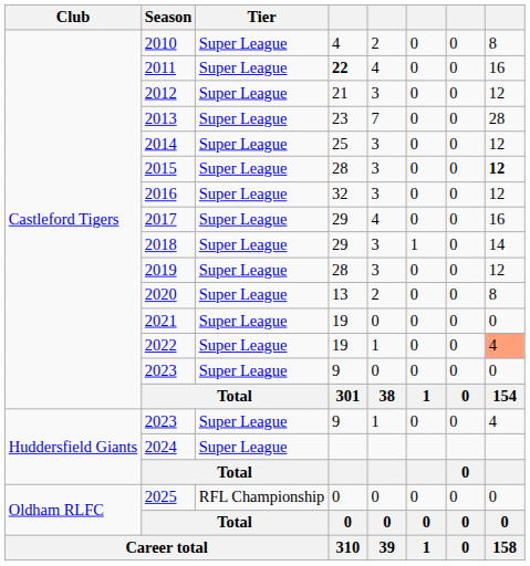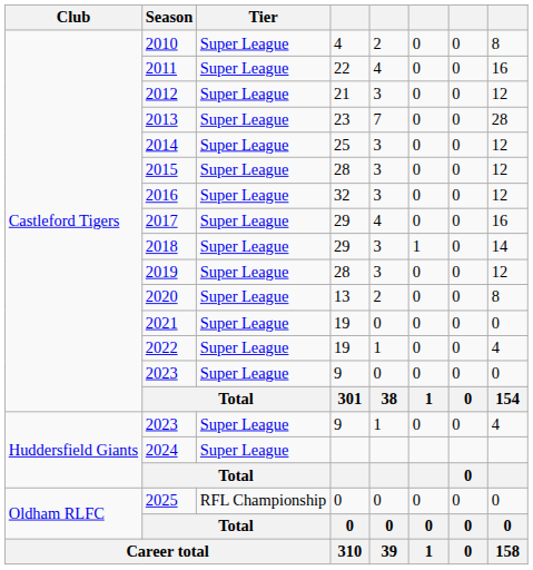2011 | column 4: bold -> normal
2015 | column 8: bold -> normal
2022 | column 8: lightsalmon background -> no background
